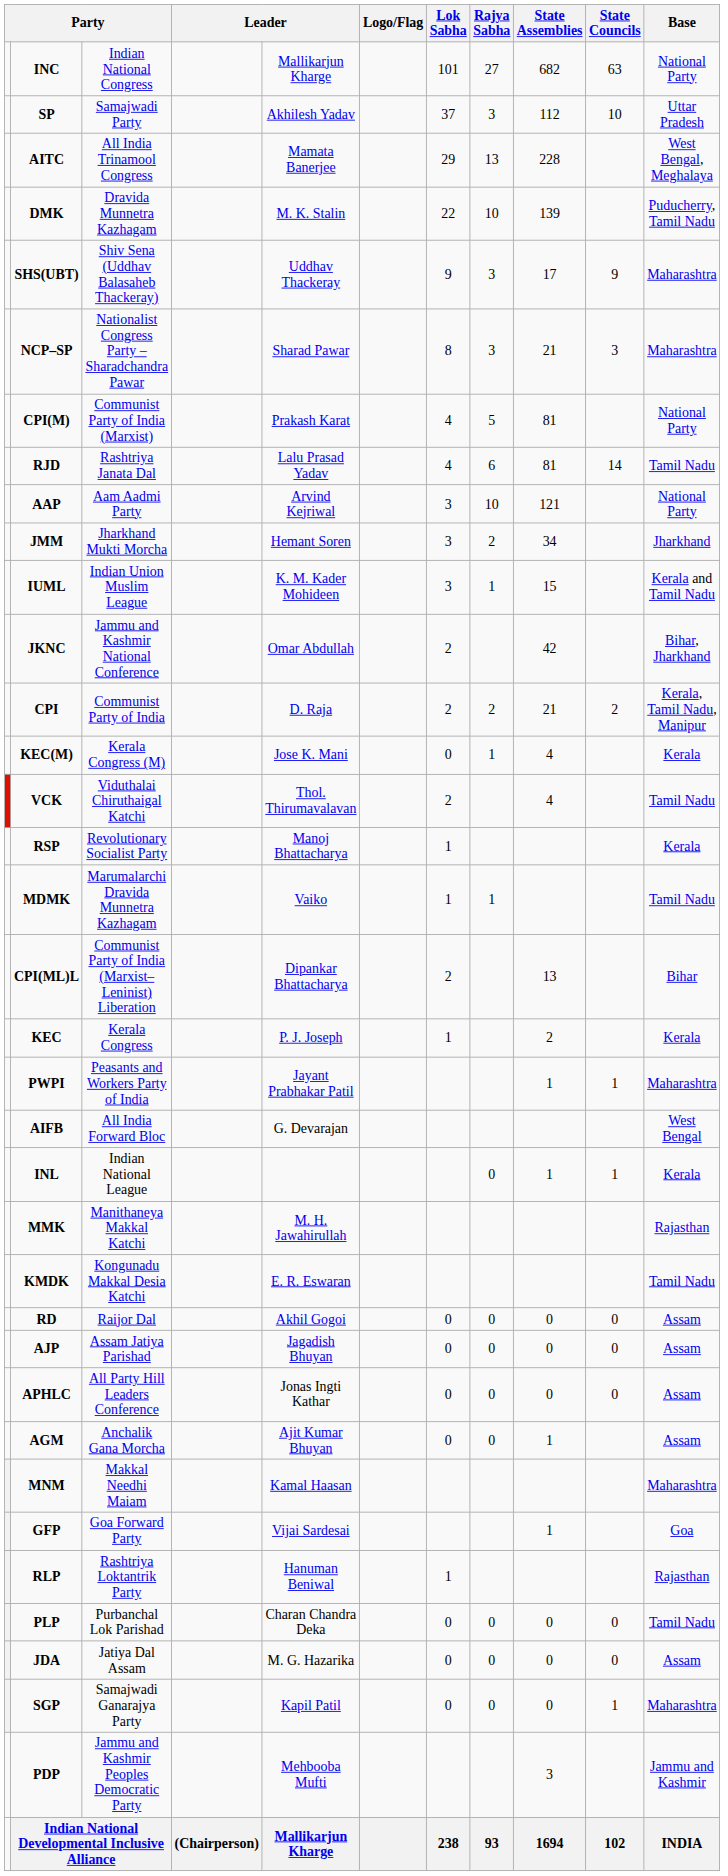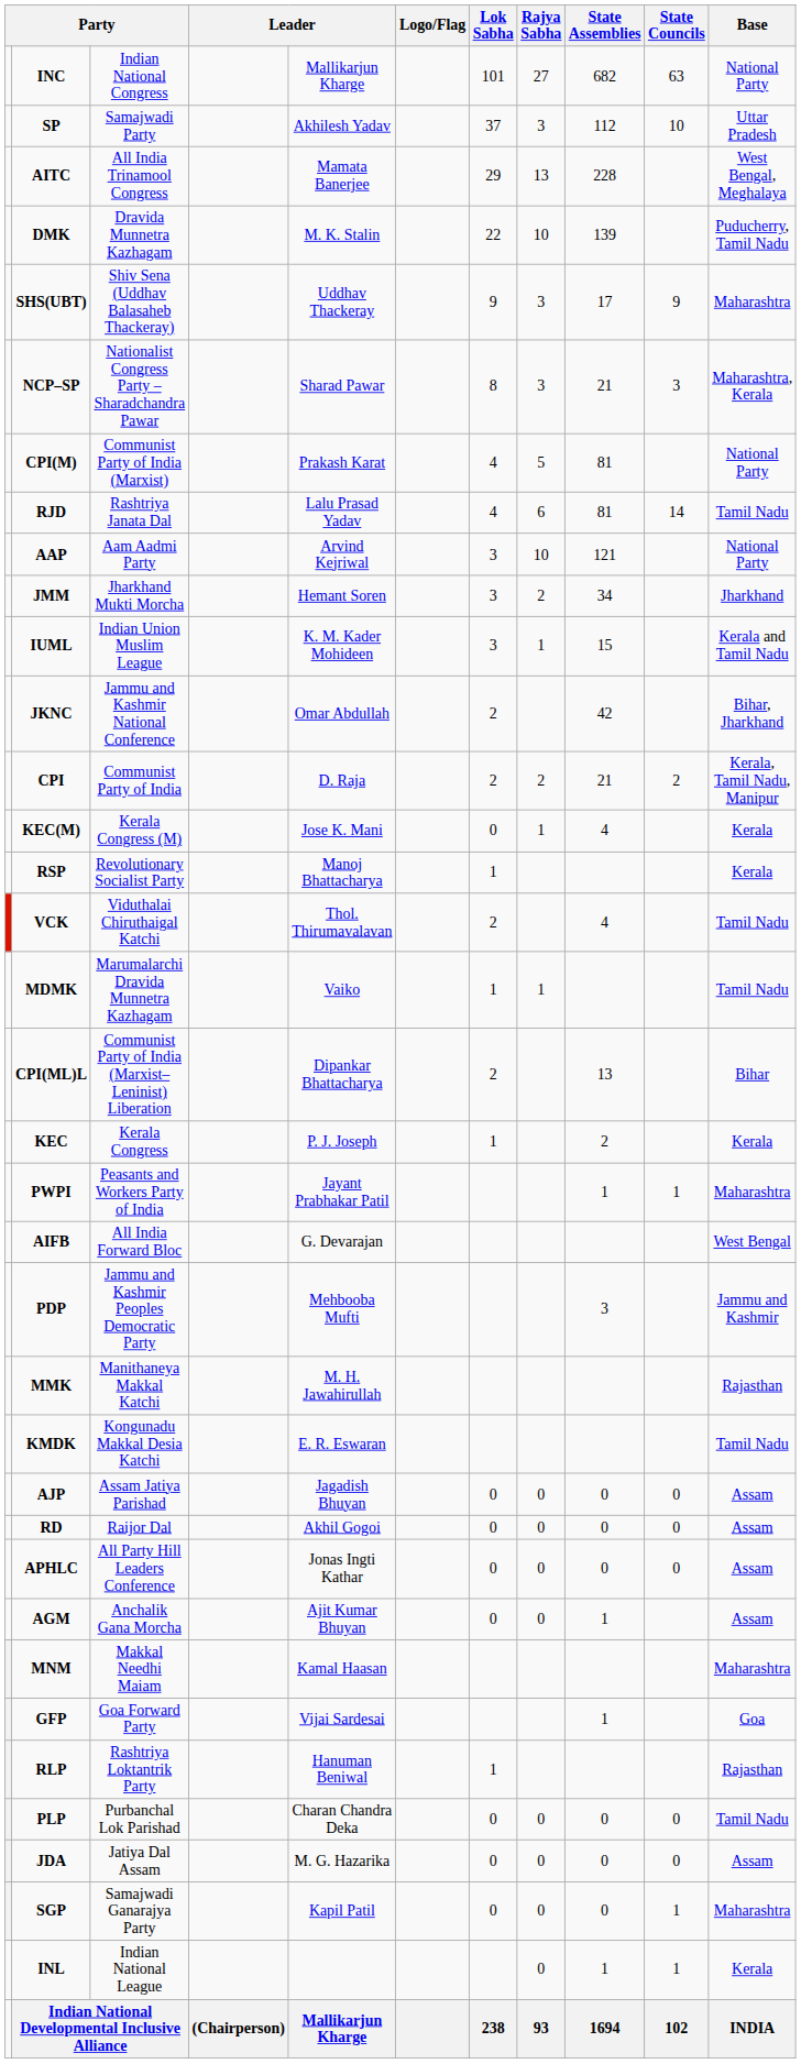NCP–SP | Base: Maharashtra -> Maharashtra, Kerala
rows swapped: VCK <-> RSP
rows swapped: PDP <-> INL
rows swapped: RD <-> AJP
